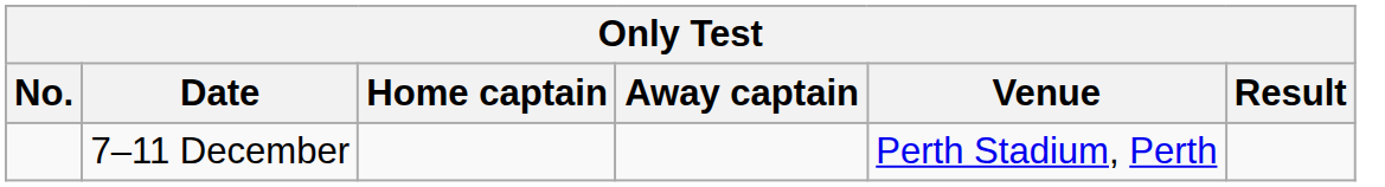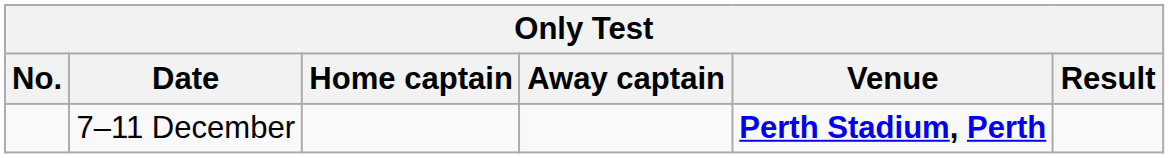7–11 December | Venue: normal -> bold
